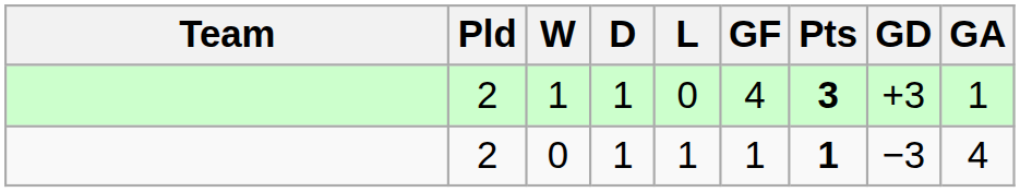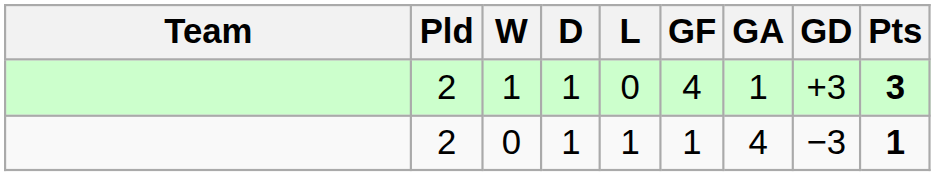columns swapped: GA <-> Pts
